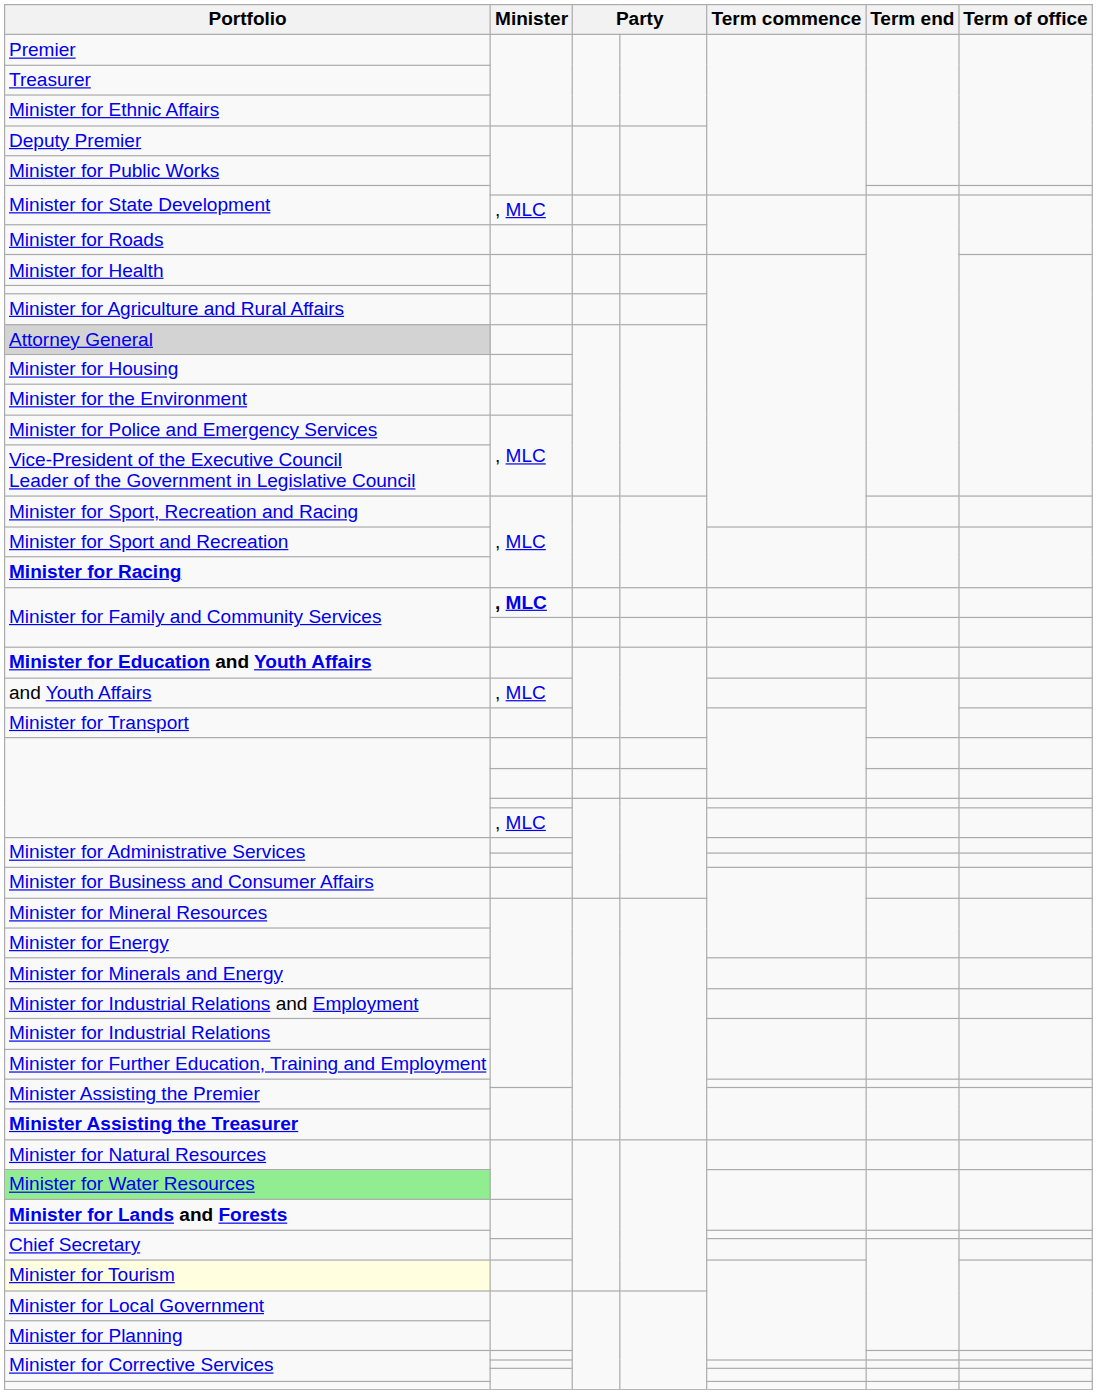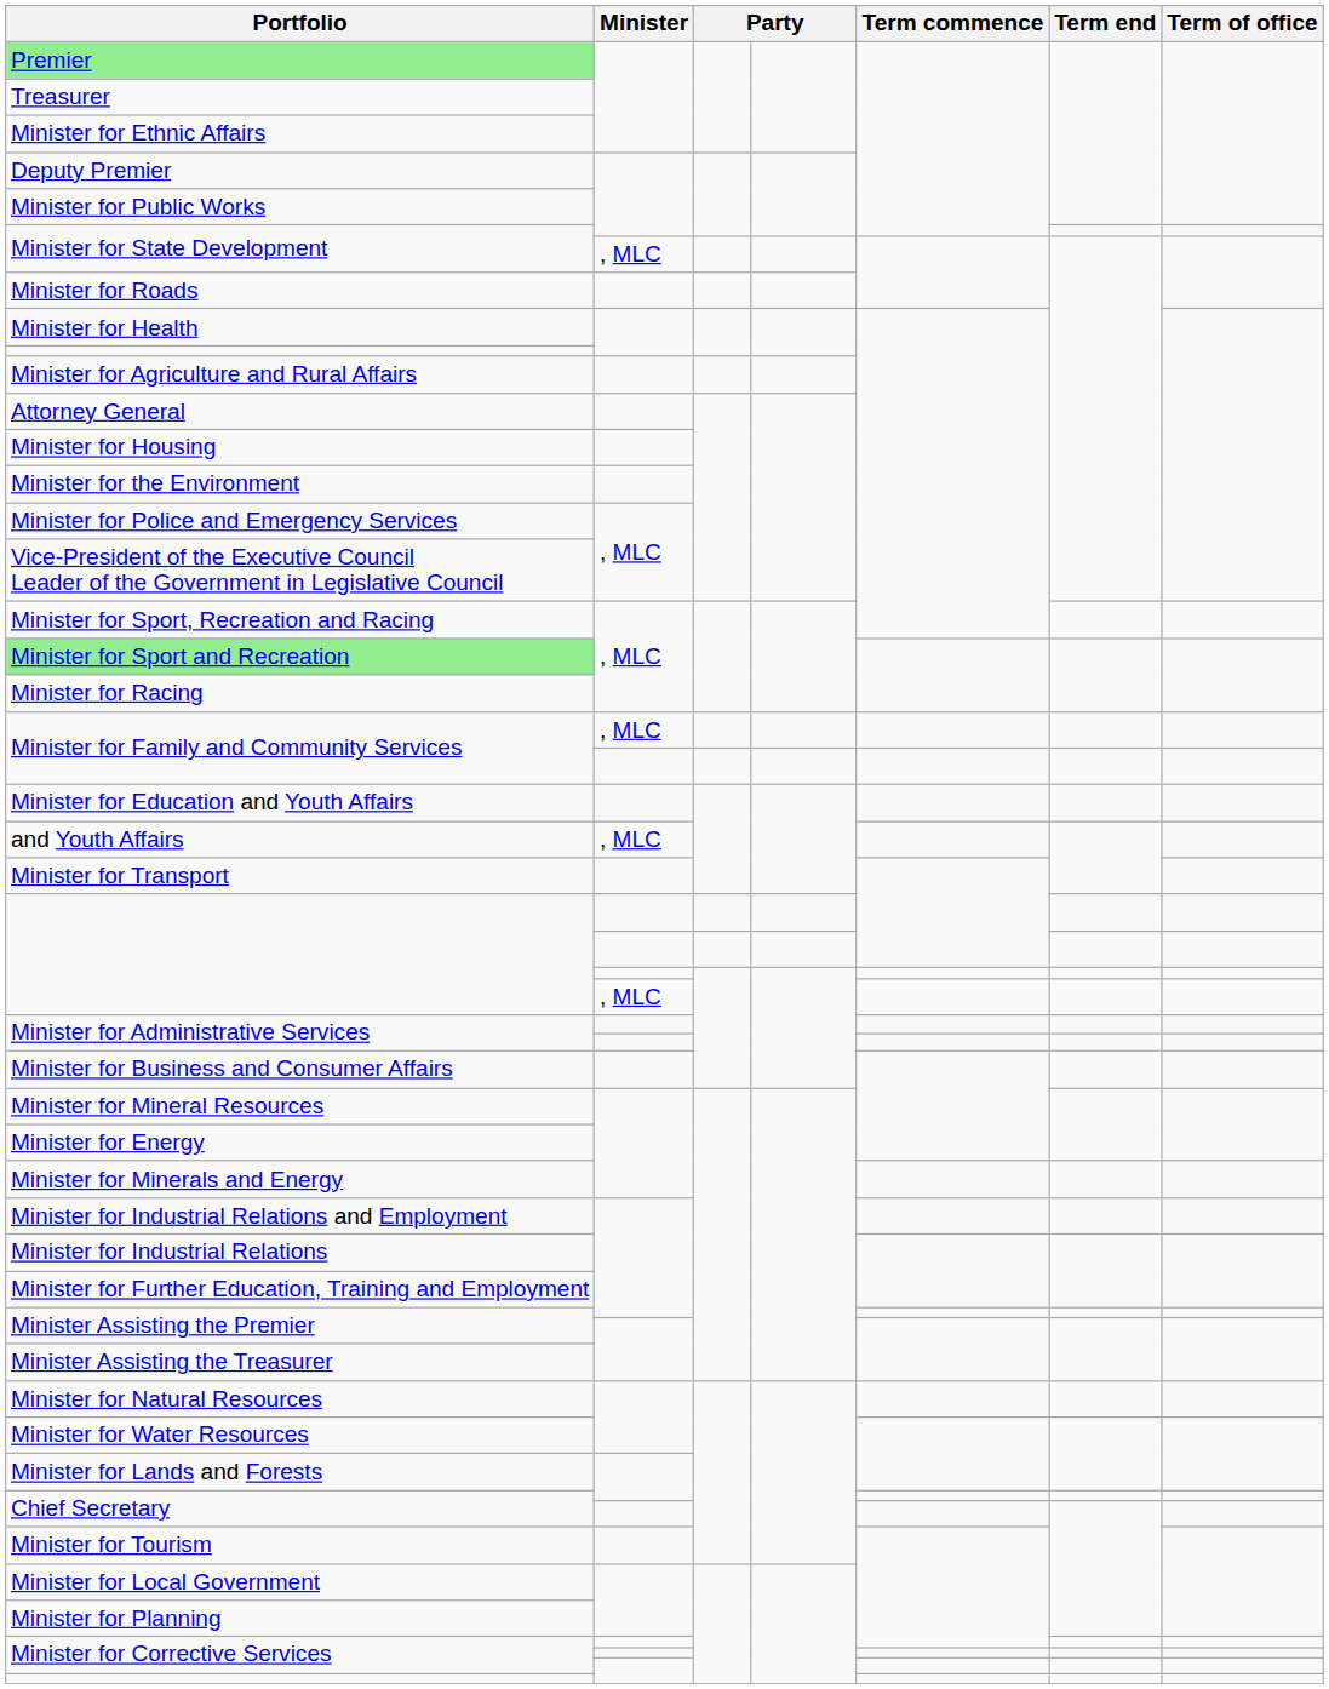Premier | Portfolio: no background -> lightgreen background
Attorney General | Portfolio: lightgrey background -> no background
Minister for Sport and Recreation | Portfolio: no background -> lightgreen background
Minister for Racing | Portfolio: bold -> normal
Minister for Family and Community Services / , MLC | Minister: bold -> normal
Minister for Education and Youth Affairs | Portfolio: bold -> normal
Minister Assisting the Treasurer | Portfolio: bold -> normal
Minister for Water Resources | Portfolio: lightgreen background -> no background
Minister for Lands and Forests | Portfolio: bold -> normal
Minister for Tourism | Portfolio: lightyellow background -> no background
